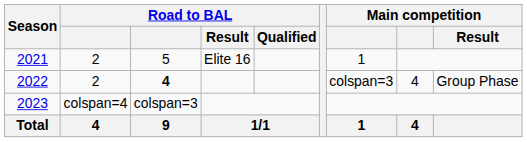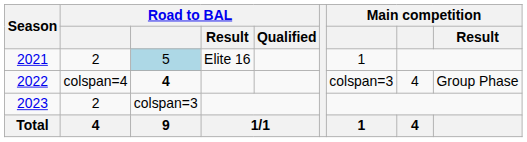2021 | column 3: no background -> lightblue background
2022 | column 2: 2 -> colspan=4
2023 | column 2: colspan=4 -> 2
